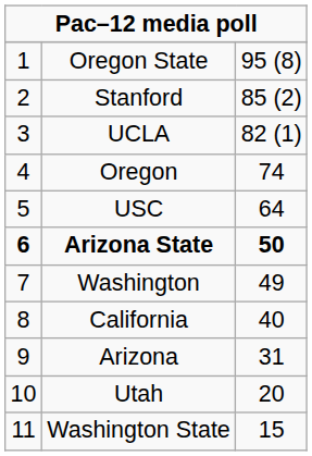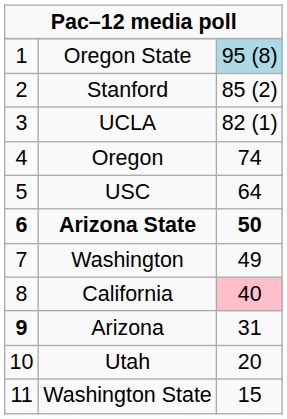Oregon State | column 3: no background -> lightblue background
California | column 3: no background -> pink background
Arizona | column 1: normal -> bold
